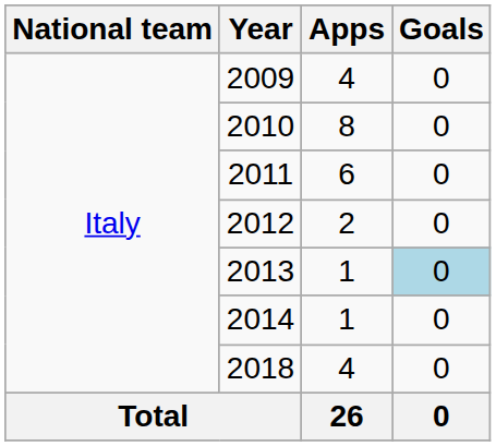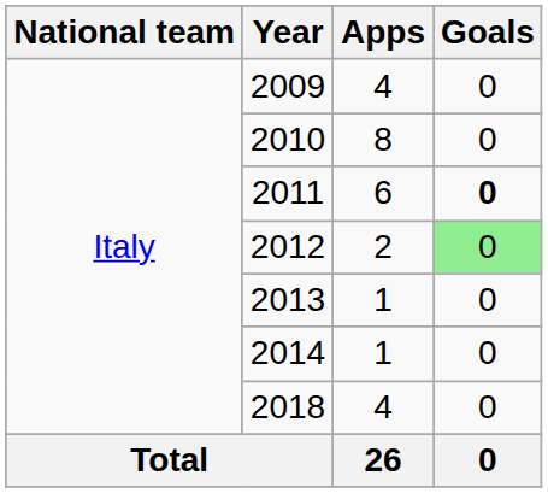2011 | Goals: normal -> bold
2012 | Goals: no background -> lightgreen background
2013 | Goals: lightblue background -> no background
